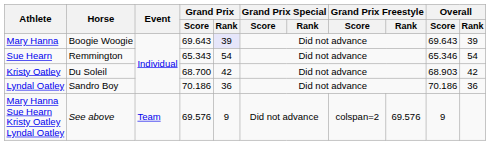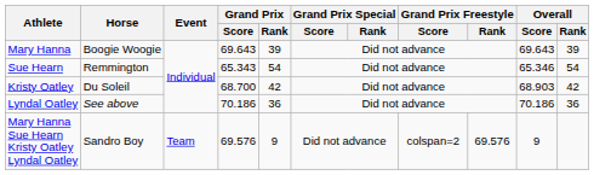Mary Hanna | Grand Prix / Rank: lavender background -> no background
Lyndal Oatley | Horse: Sandro Boy -> See above
Mary Hanna Sue Hearn Kristy Oatley Lyndal Oatley | Horse: See above -> Sandro Boy
